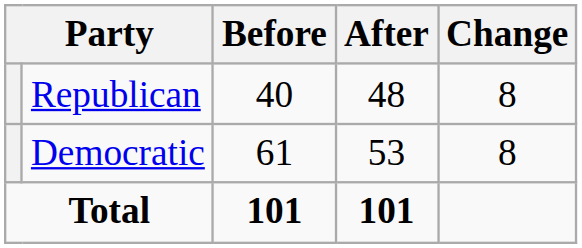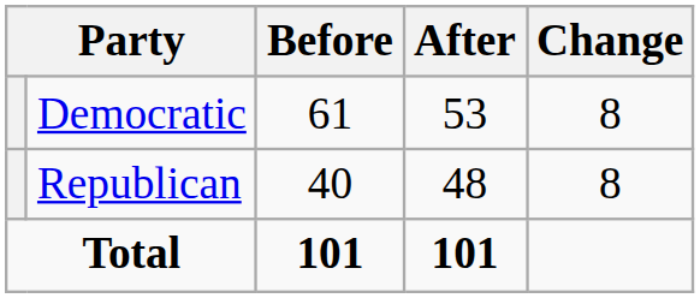rows swapped: Democratic <-> Republican
